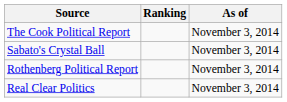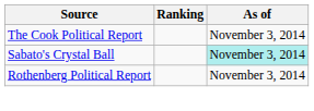Sabato's Crystal Ball | As of: no background -> paleturquoise background
- row: Real Clear Politics | November 3, 2014
